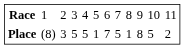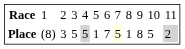Place | column 5: no background -> lightgrey background
Place | column 8: no background -> lightyellow background
Place | column 12: no background -> lightgrey background
